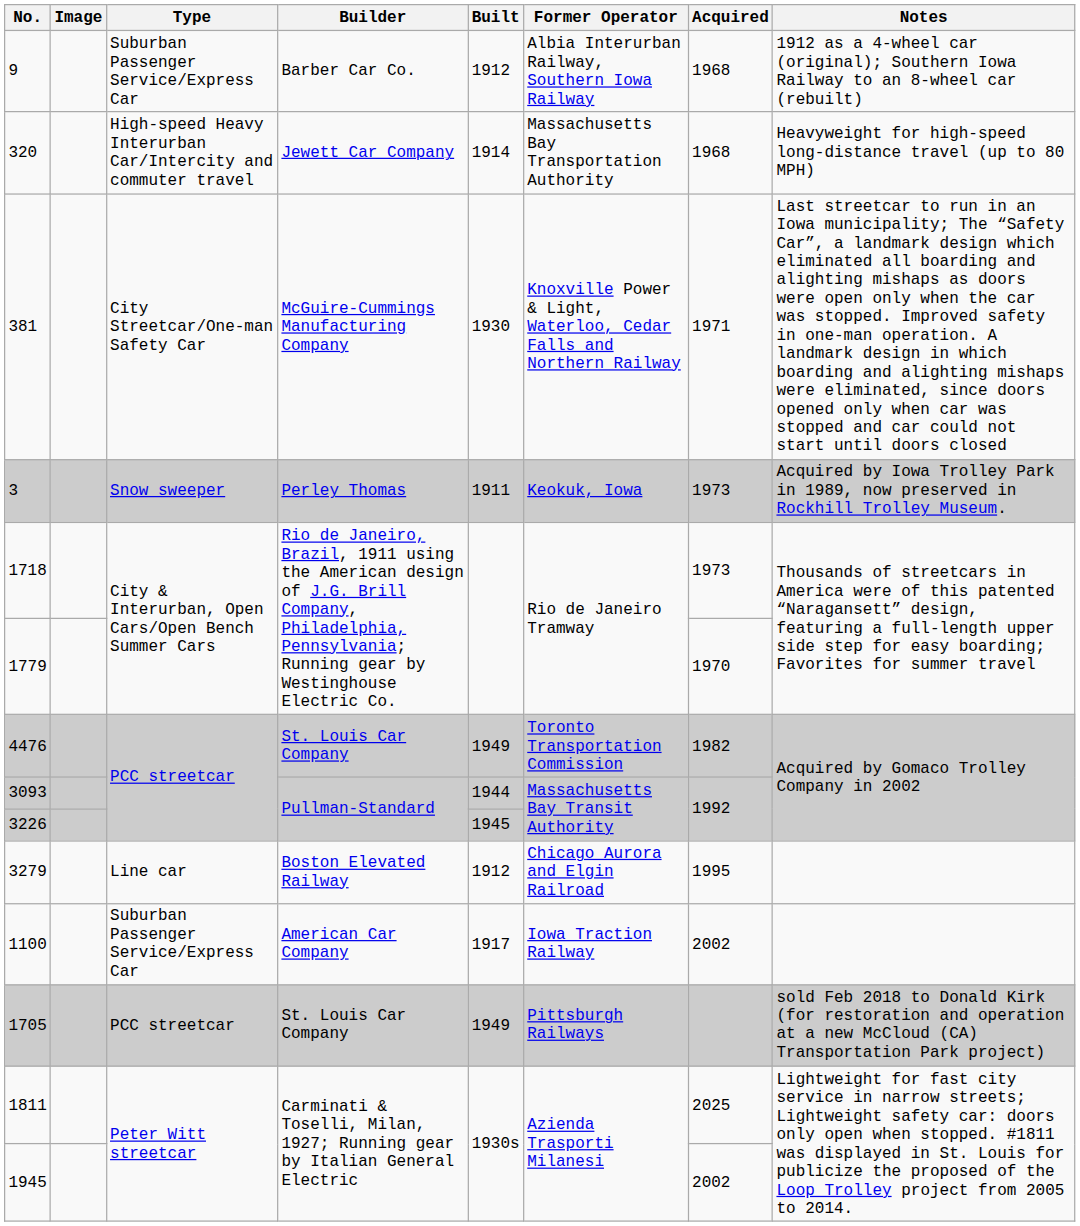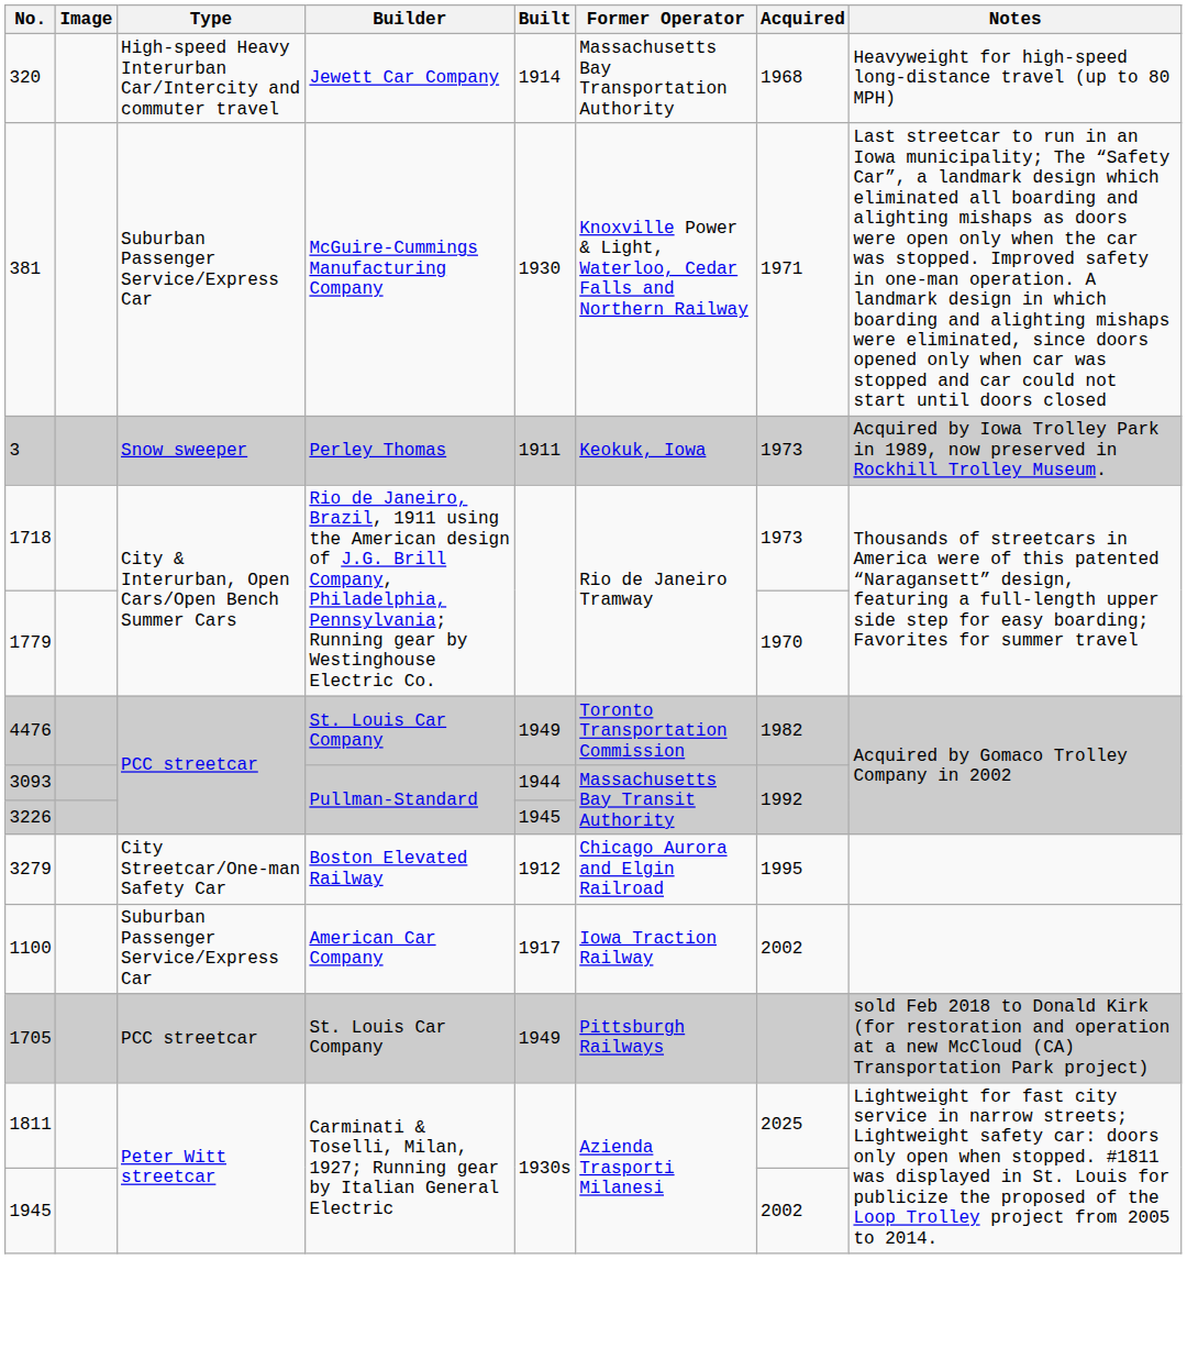- row: 9 | Suburban Passenger Service/Express Car | Barber Car Co. | 1912 | Albia Interurban Railway, Southern Iowa Railway | 1968 | 1912 as a 4-wheel car (original); Southern Iowa Railway to an 8-wheel car (rebuilt)
381 | Type: City Streetcar/One-man Safety Car -> Suburban Passenger Service/Express Car
3279 | Type: Line car -> City Streetcar/One-man Safety Car
